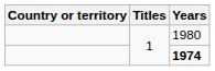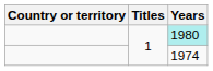1980 | Years: no background -> paleturquoise background
1974 | Years: bold -> normal
